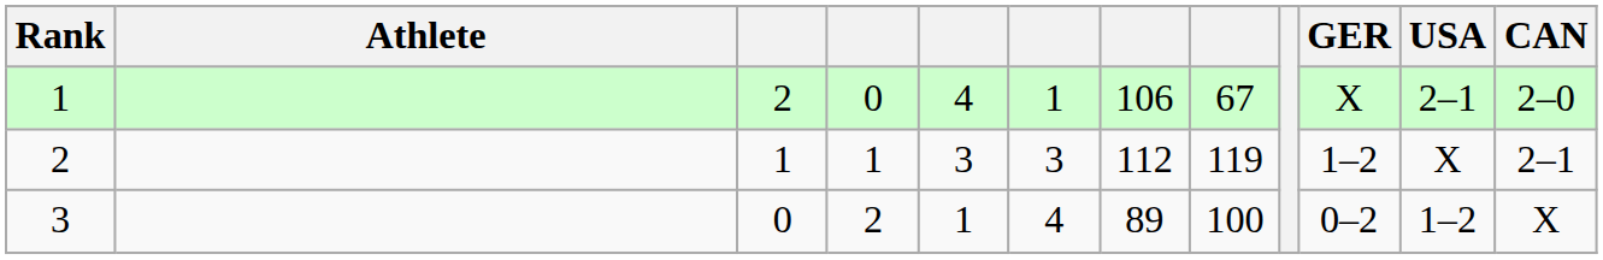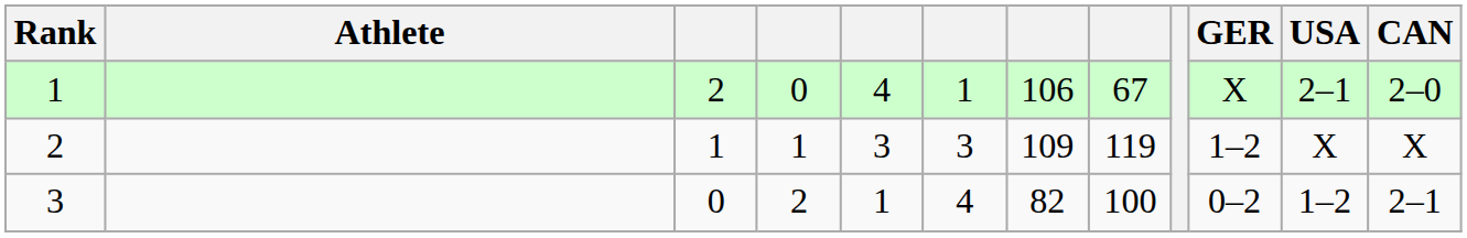row 3 | column 7: 112 -> 109
row 3 | CAN: 2–1 -> X
row 4 | column 7: 89 -> 82
row 4 | CAN: X -> 2–1
